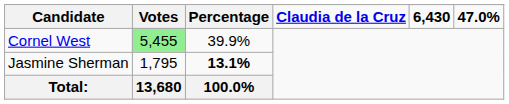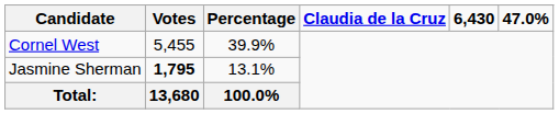Cornel West | Votes: lightgreen background -> no background
Jasmine Sherman | Votes: normal -> bold
Jasmine Sherman | Percentage: bold -> normal
